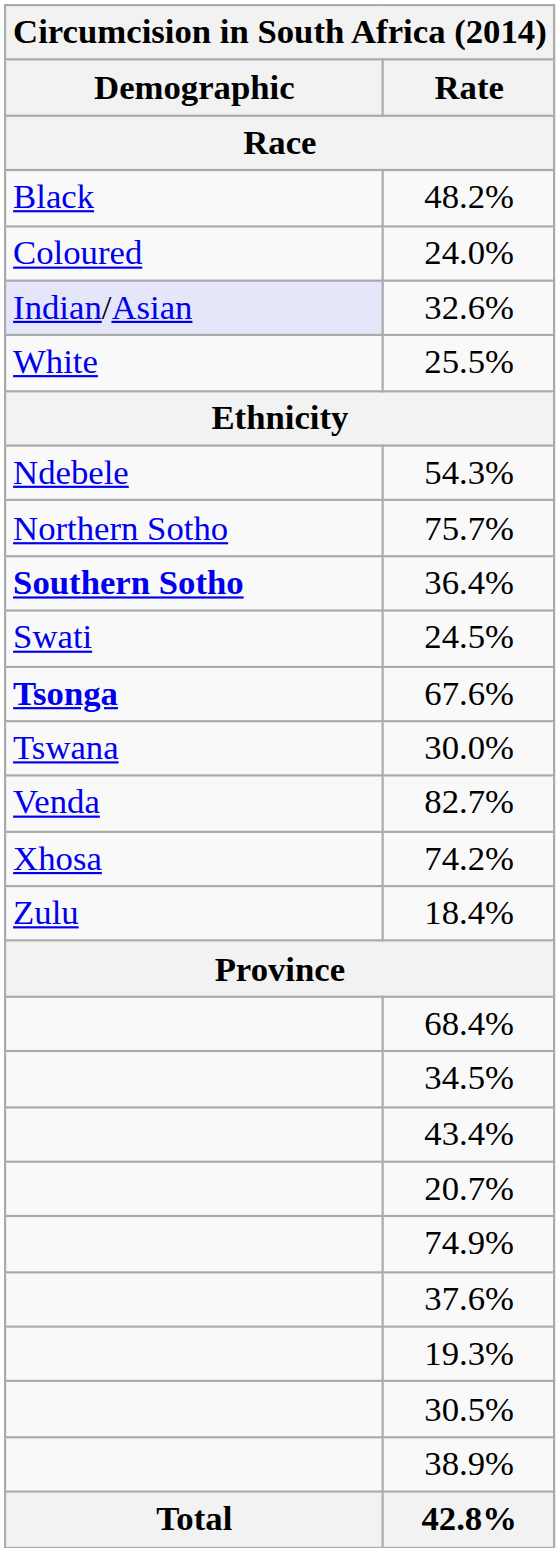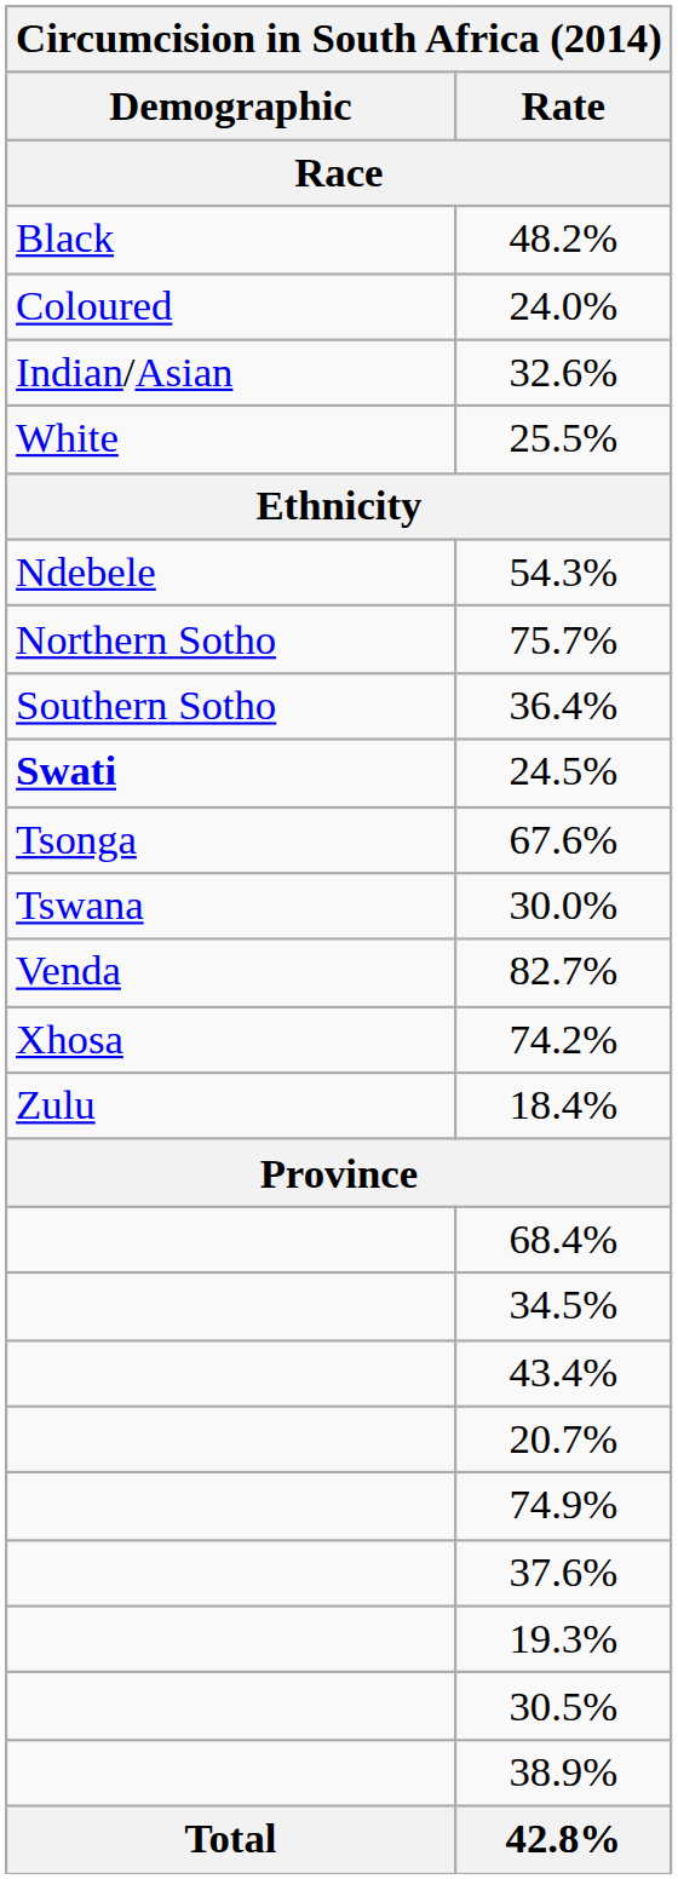32.6% | Demographic: lavender background -> no background
36.4% | Demographic: bold -> normal
24.5% | Demographic: normal -> bold
67.6% | Demographic: bold -> normal
